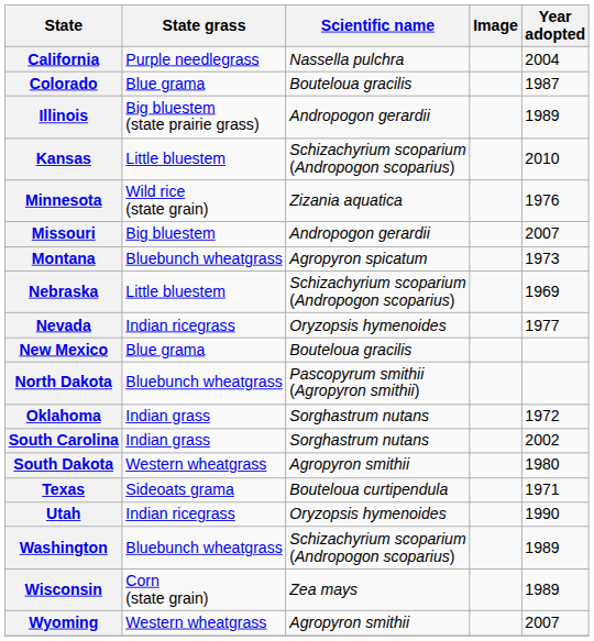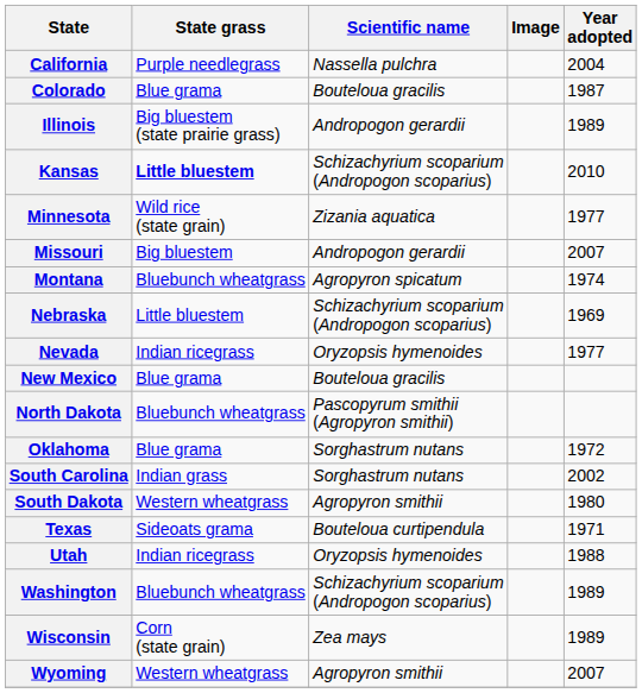Kansas | State grass: normal -> bold
Minnesota | Year adopted: 1976 -> 1977
Montana | Year adopted: 1973 -> 1974
Oklahoma | State grass: Indian grass -> Blue grama
Utah | Year adopted: 1990 -> 1988
